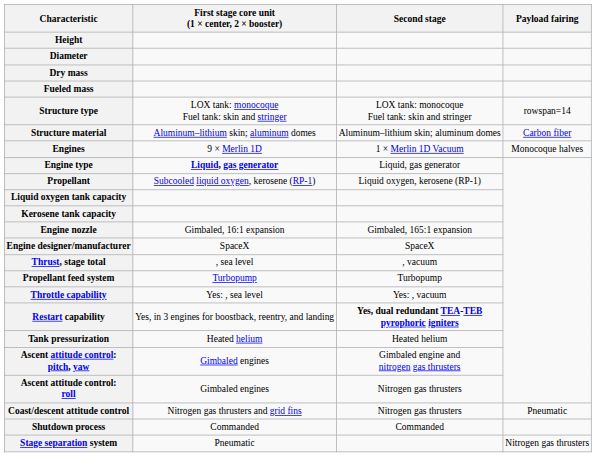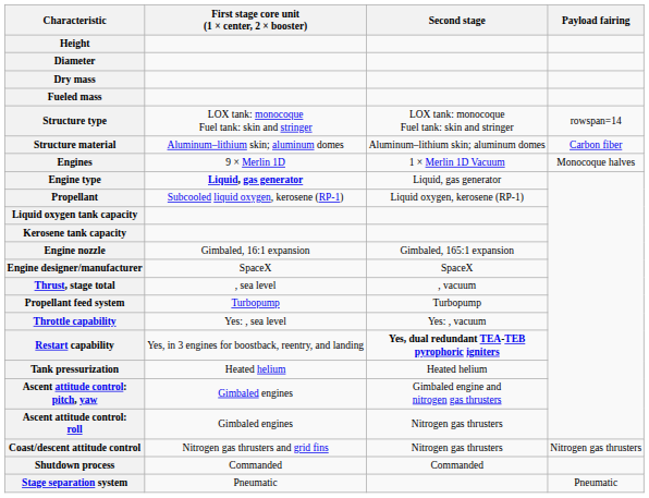Coast/descent attitude control | Payload fairing: Pneumatic -> Nitrogen gas thrusters
Stage separation system | Payload fairing: Nitrogen gas thrusters -> Pneumatic
